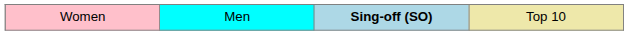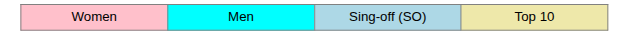Women | column 3: bold -> normal
